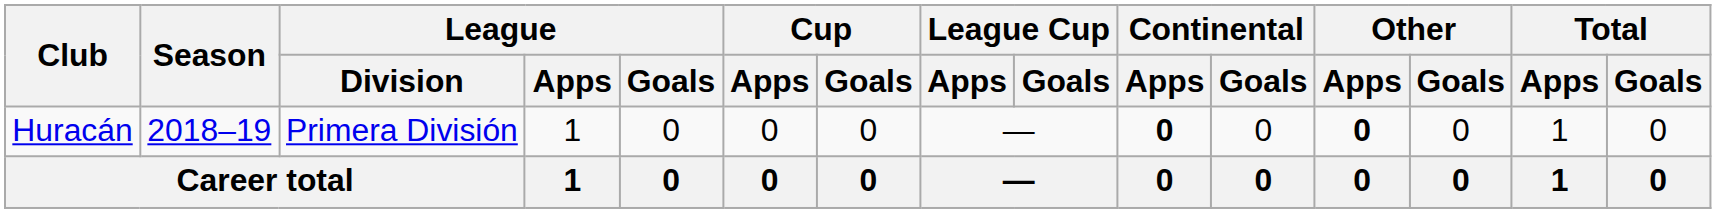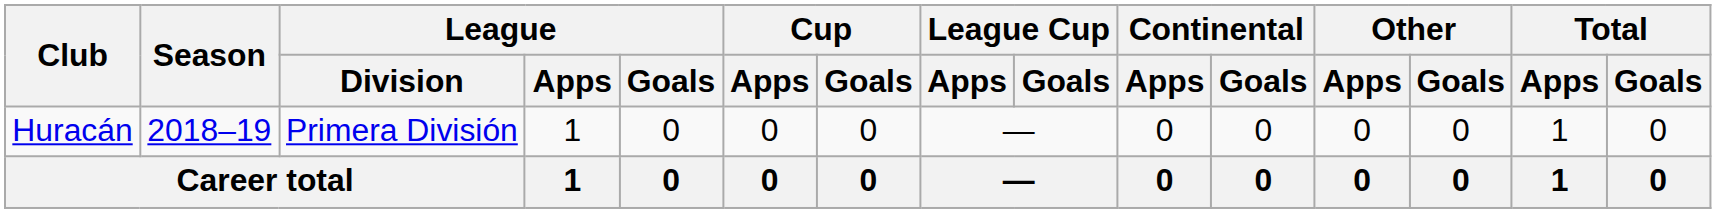Huracán | Continental / Apps: bold -> normal
Huracán | Other / Apps: bold -> normal
